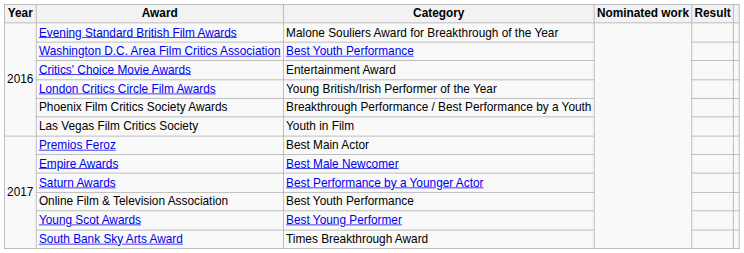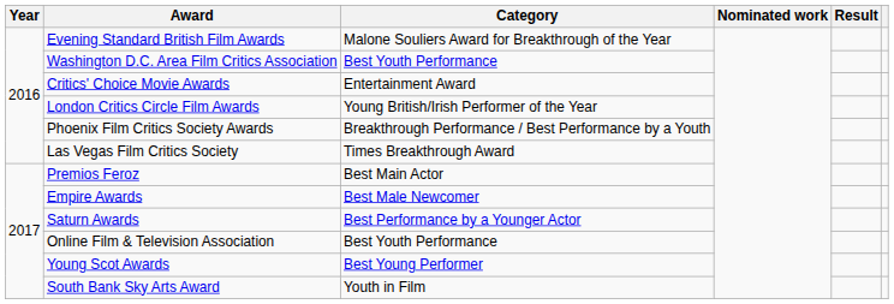Las Vegas Film Critics Society | Category: Youth in Film -> Times Breakthrough Award
South Bank Sky Arts Award | Category: Times Breakthrough Award -> Youth in Film
